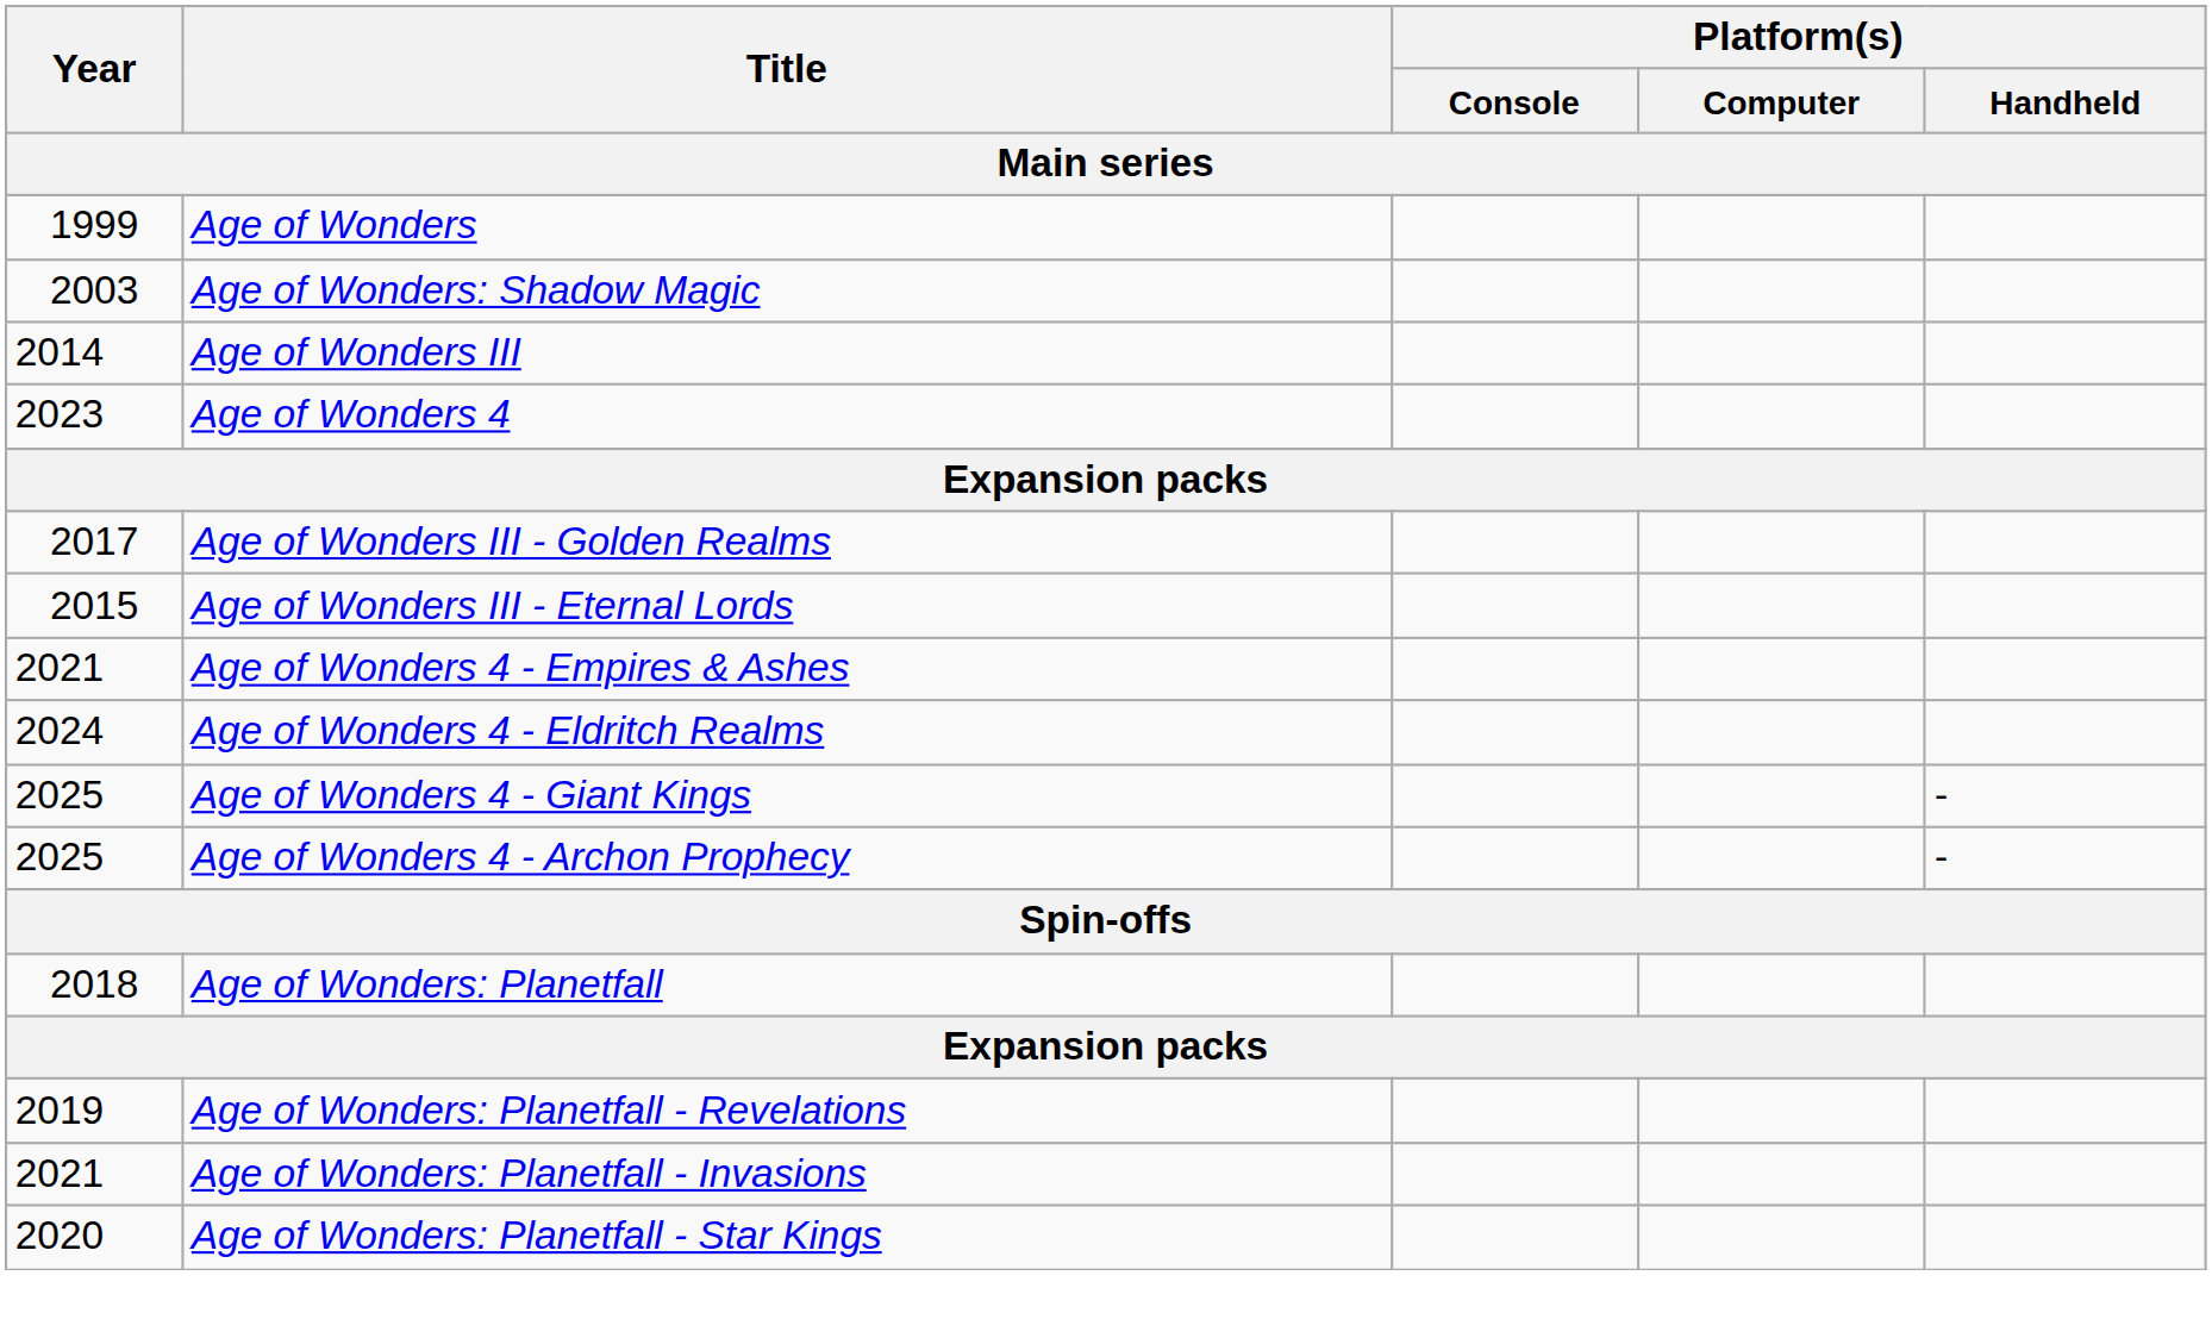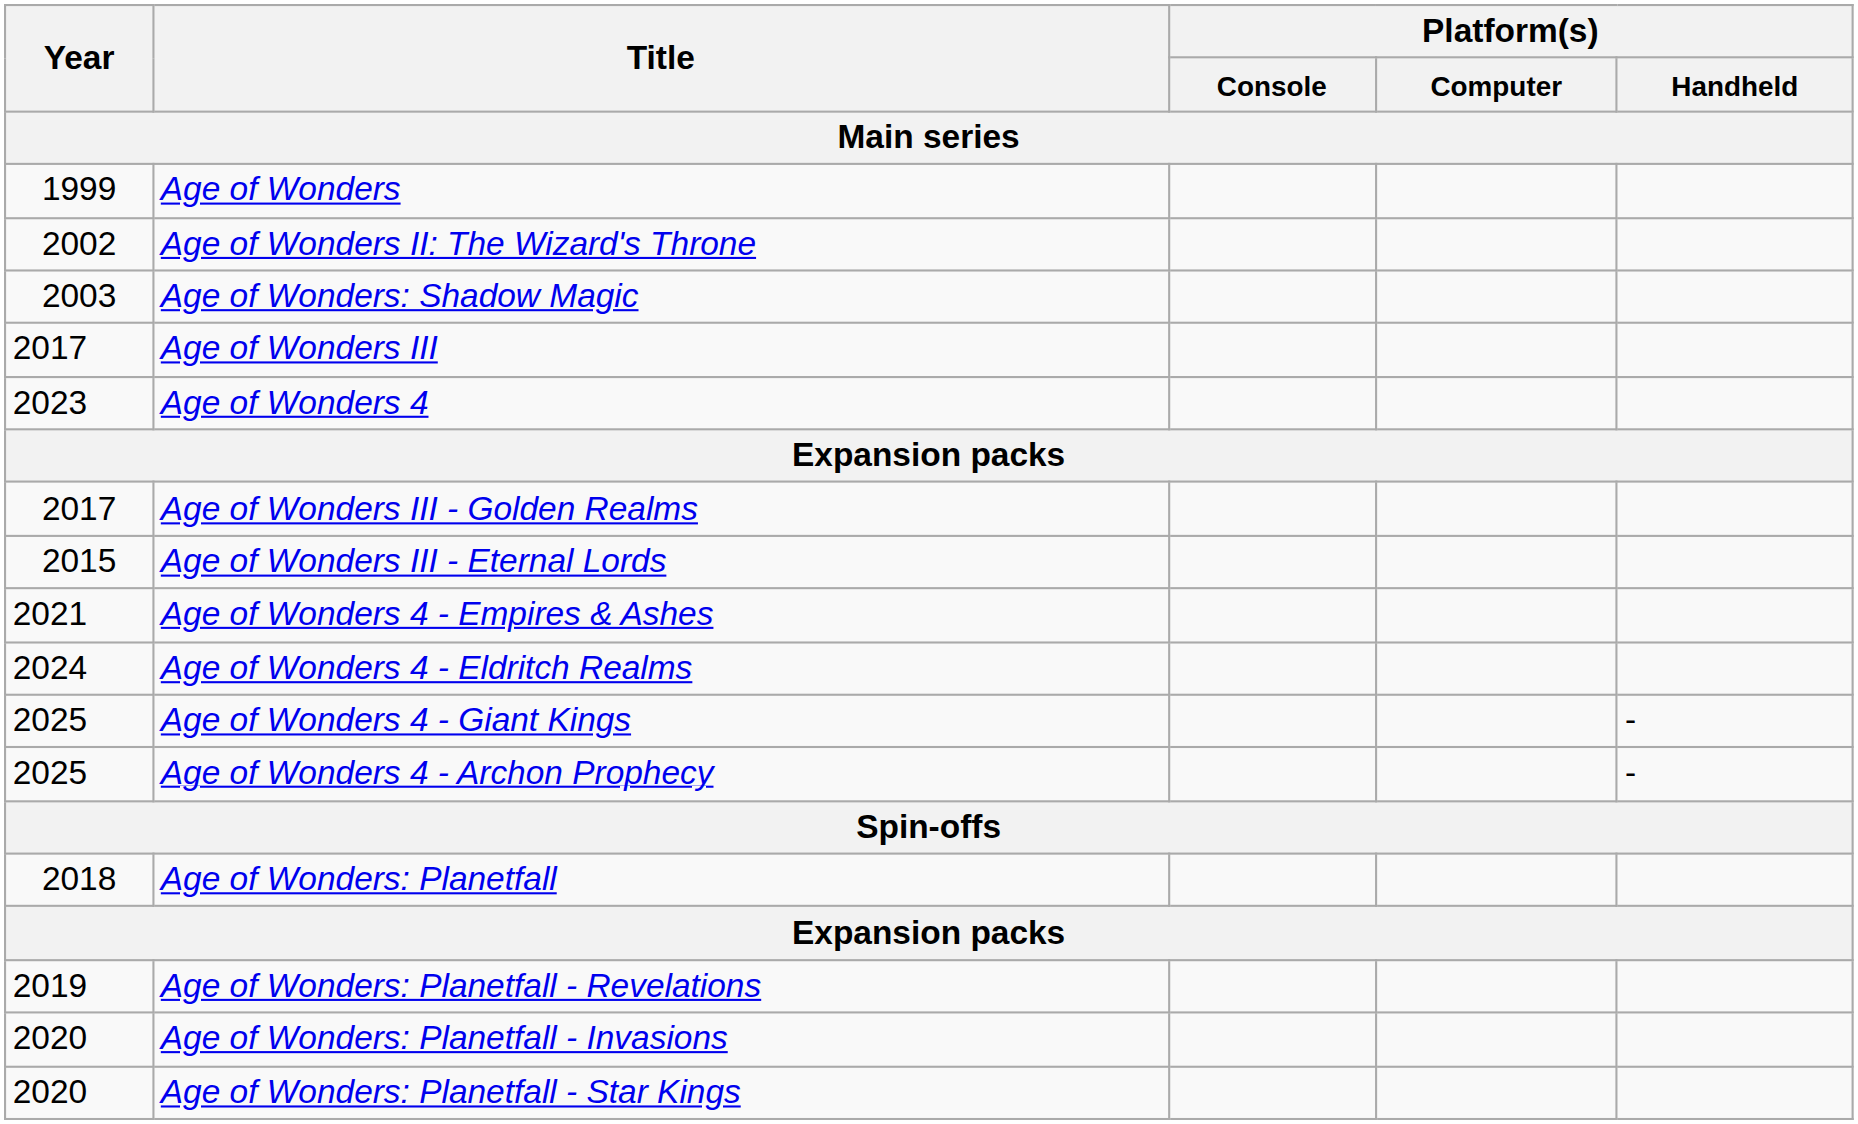+ row: 2002 | Age of Wonders II: The Wizard's Throne
Age of Wonders III | Year: 2014 -> 2017
Age of Wonders: Planetfall - Invasions | Year: 2021 -> 2020
